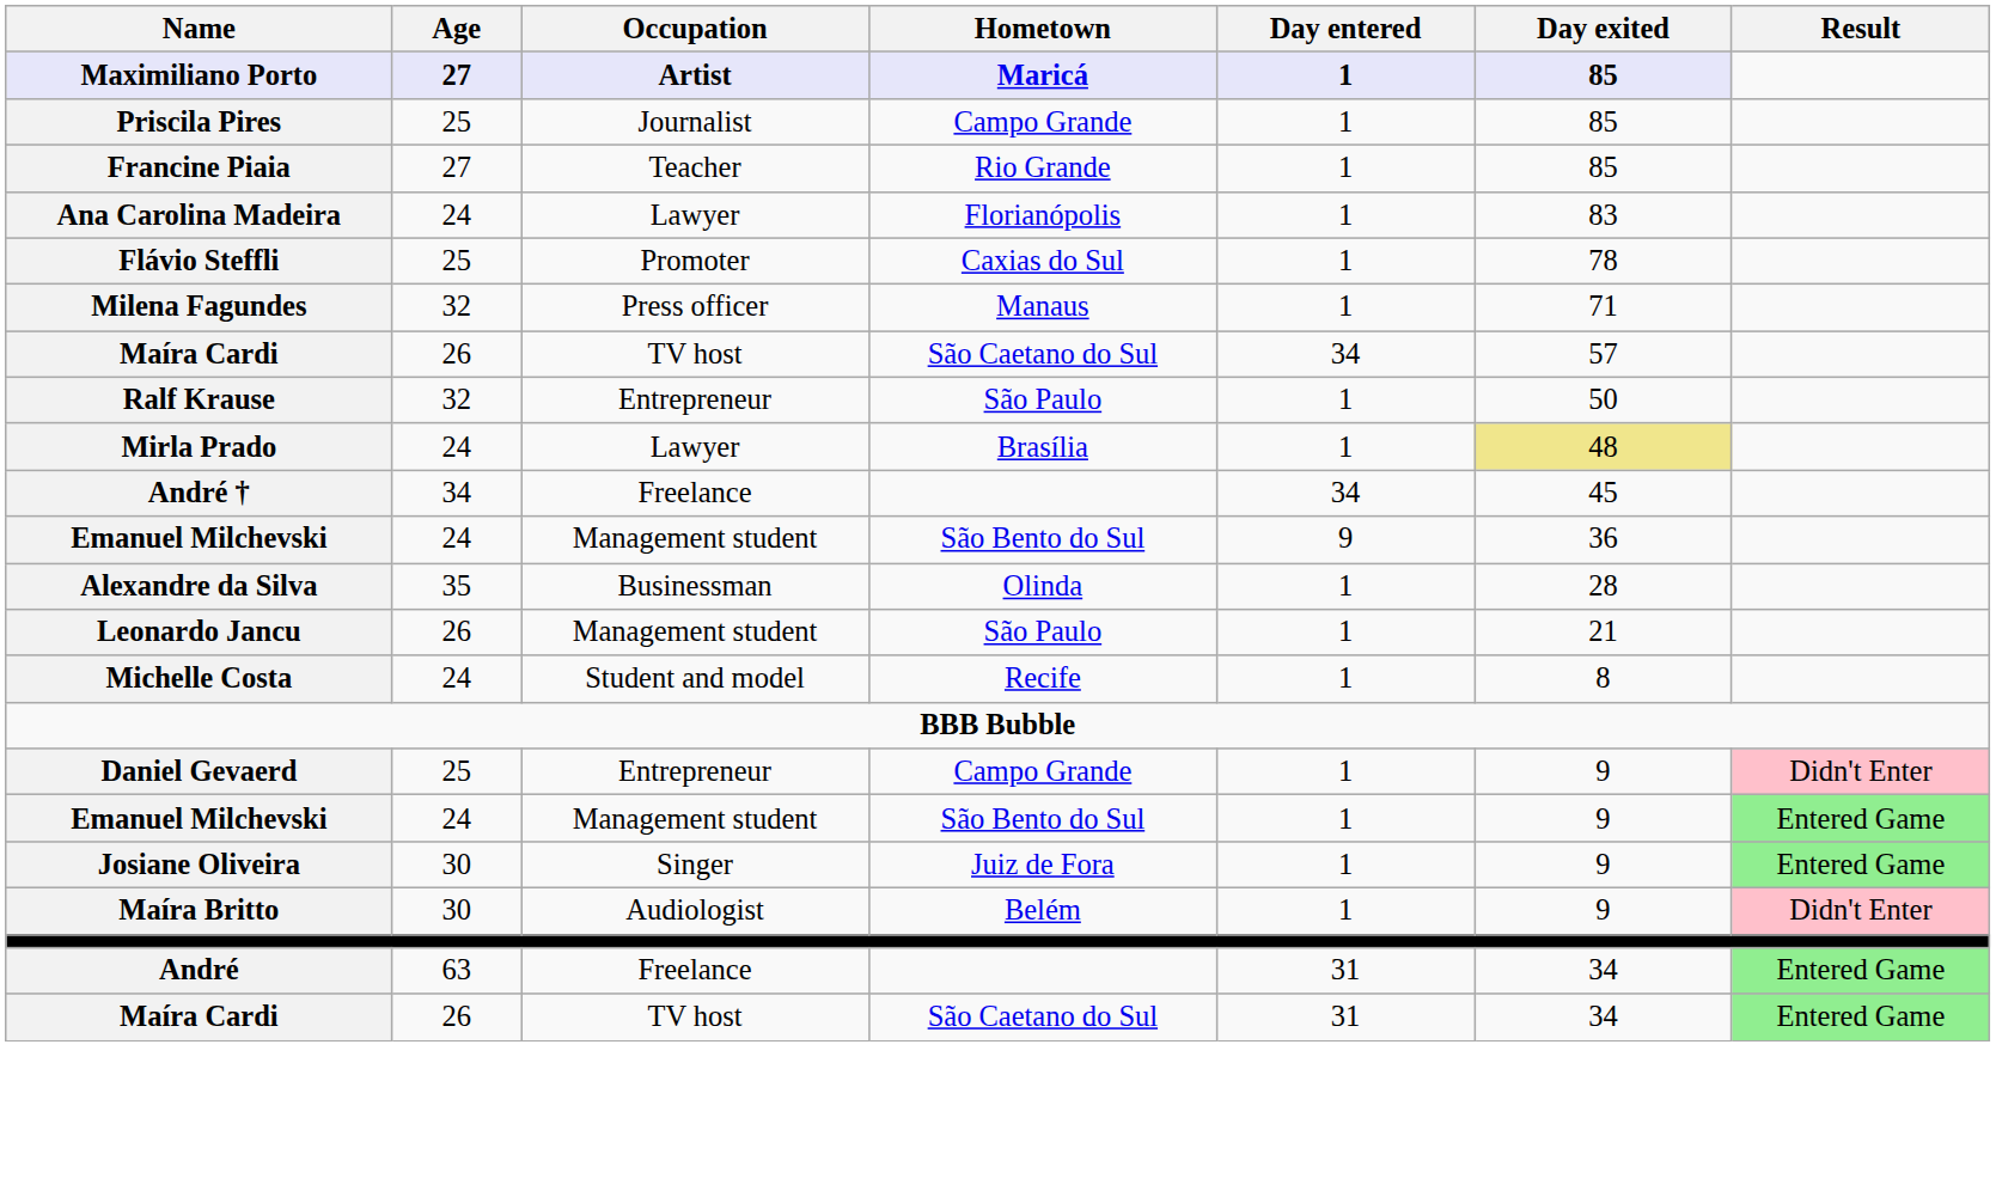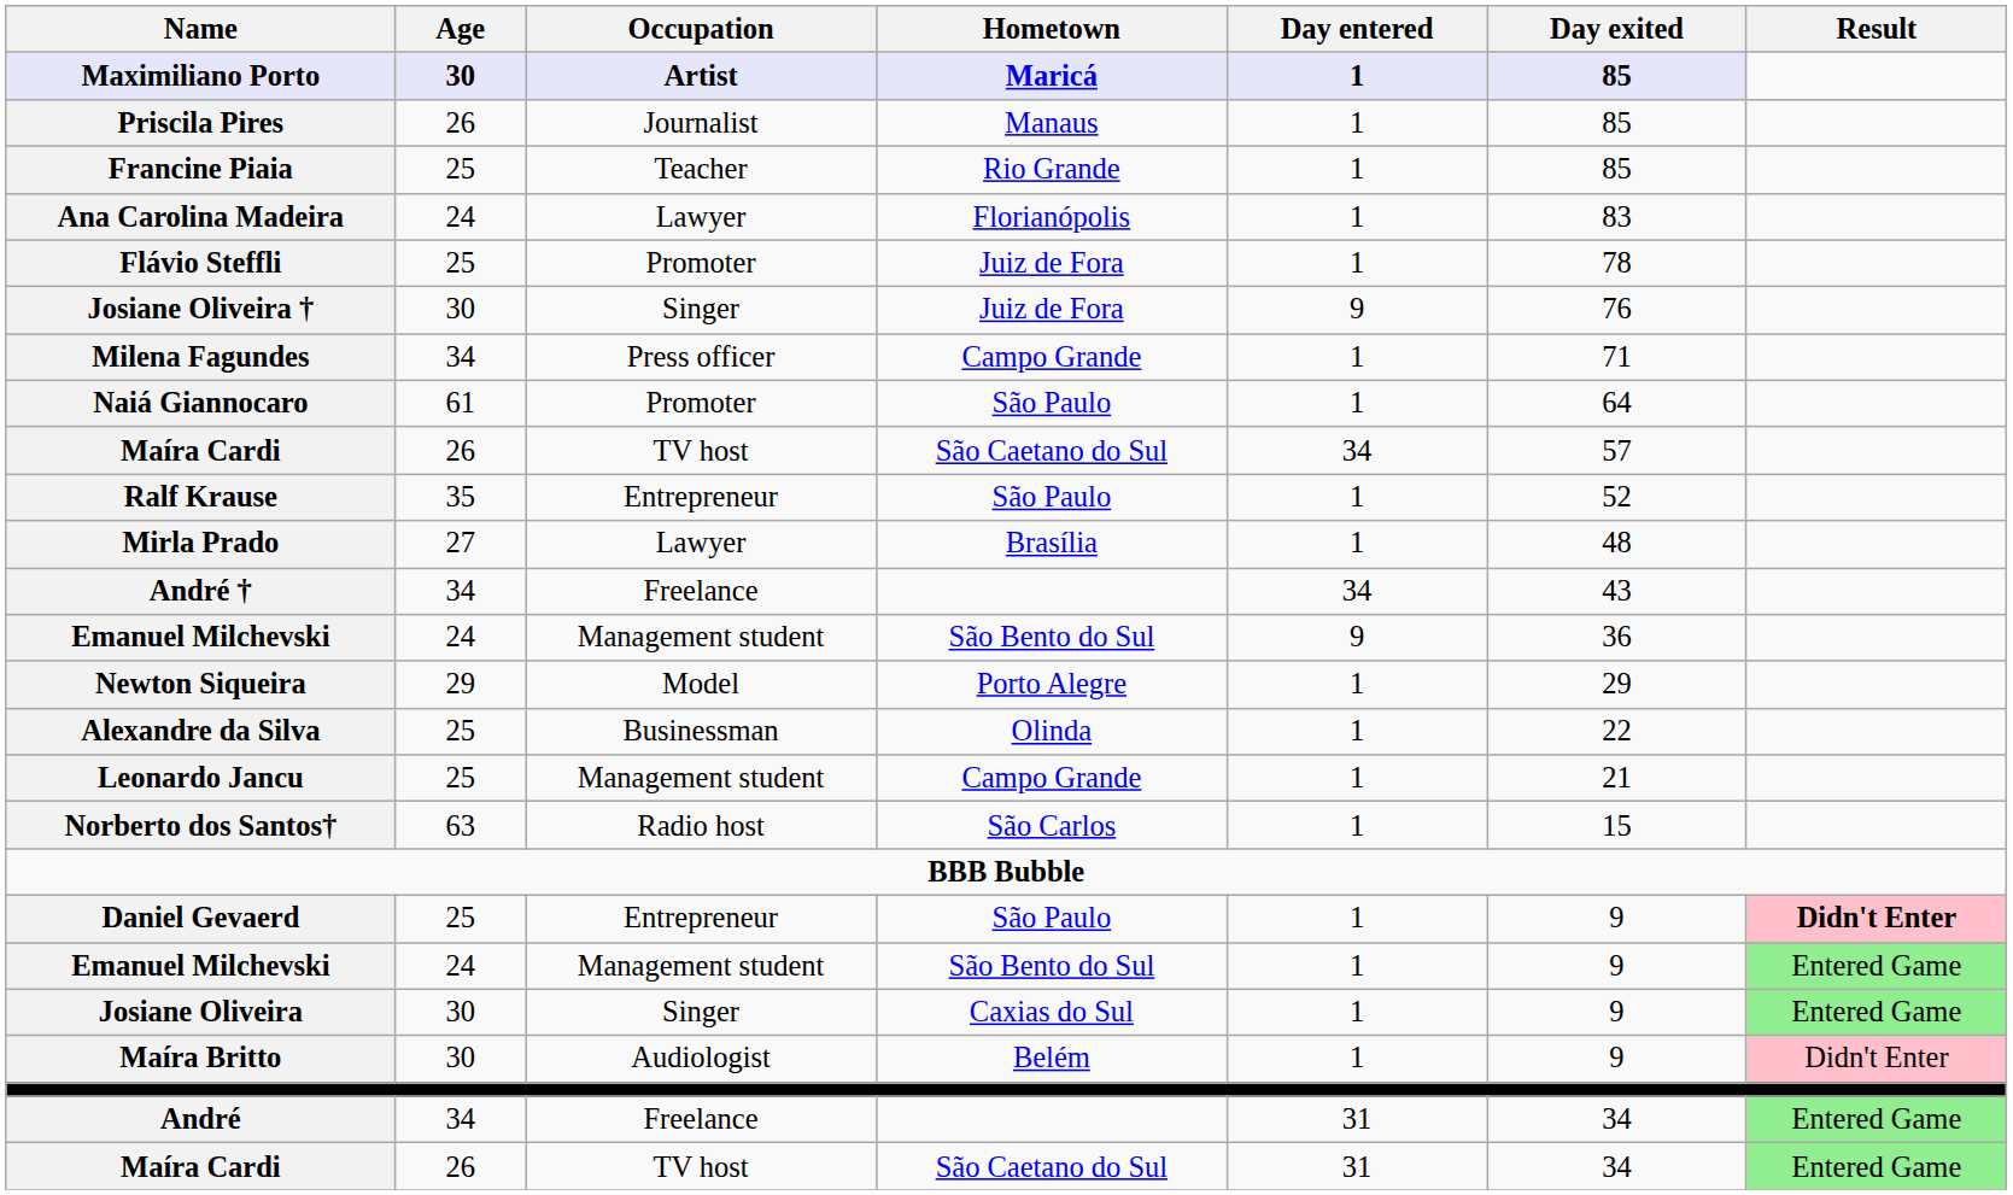Maximiliano Porto | Age: 27 -> 30
Priscila Pires | Age: 25 -> 26
Priscila Pires | Hometown: Campo Grande -> Manaus
Francine Piaia | Age: 27 -> 25
Flávio Steffli | Hometown: Caxias do Sul -> Juiz de Fora
+ row: Josiane Oliveira † | 30 | Singer | Juiz de Fora | 9 | 76
Milena Fagundes | Age: 32 -> 34
Milena Fagundes | Hometown: Manaus -> Campo Grande
+ row: Naiá Giannocaro | 61 | Promoter | São Paulo | 1 | 64
Ralf Krause | Age: 32 -> 35
Ralf Krause | Day exited: 50 -> 52
Mirla Prado | Age: 24 -> 27
Mirla Prado | Day exited: khaki background -> no background
André † | Day exited: 45 -> 43
+ row: Newton Siqueira | 29 | Model | Porto Alegre | 1 | 29
Alexandre da Silva | Age: 35 -> 25
Alexandre da Silva | Day exited: 28 -> 22
Leonardo Jancu | Age: 26 -> 25
Leonardo Jancu | Hometown: São Paulo -> Campo Grande
+ row: Norberto dos Santos† | 63 | Radio host | São Carlos | 1 | 15
- row: Michelle Costa | 24 | Student and model | Recife | 1 | 8
Daniel Gevaerd | Hometown: Campo Grande -> São Paulo
Daniel Gevaerd | Result: normal -> bold
Josiane Oliveira | Hometown: Juiz de Fora -> Caxias do Sul
André | Age: 63 -> 34
